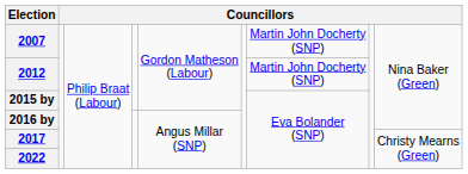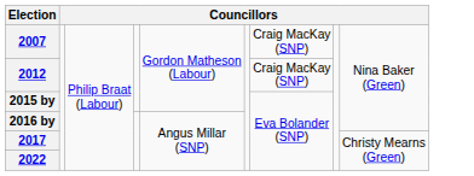2007 | column 7: Martin John Docherty (SNP) -> Craig MacKay (SNP)
2012 | column 7: Martin John Docherty (SNP) -> Craig MacKay (SNP)
